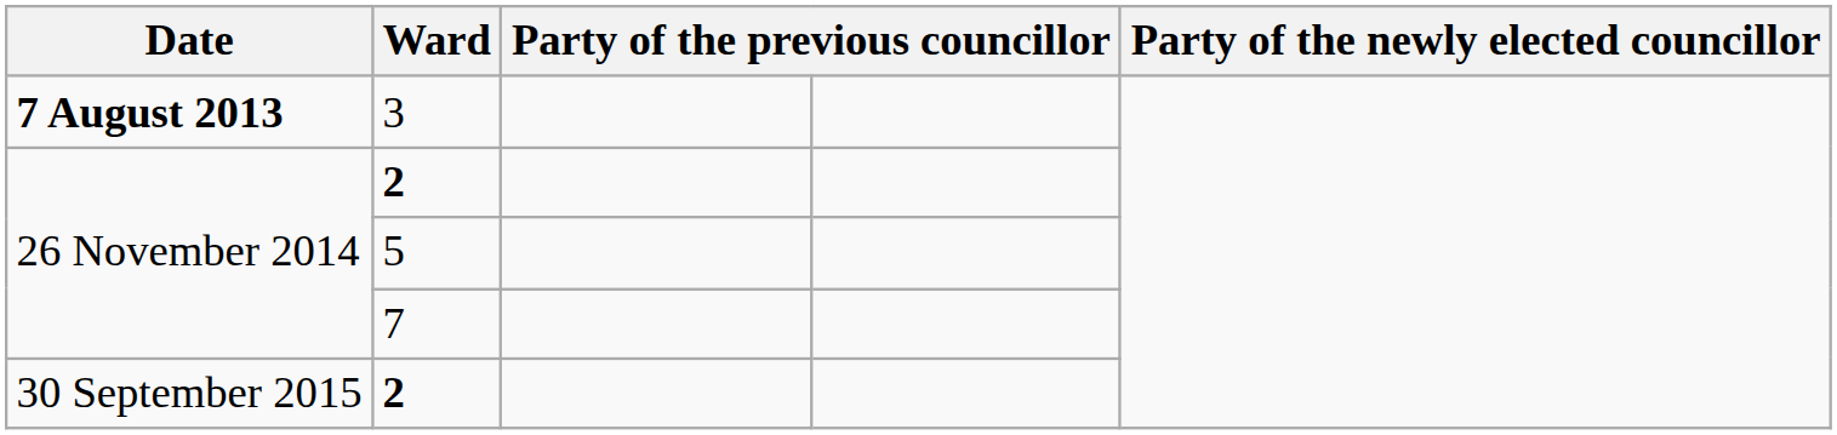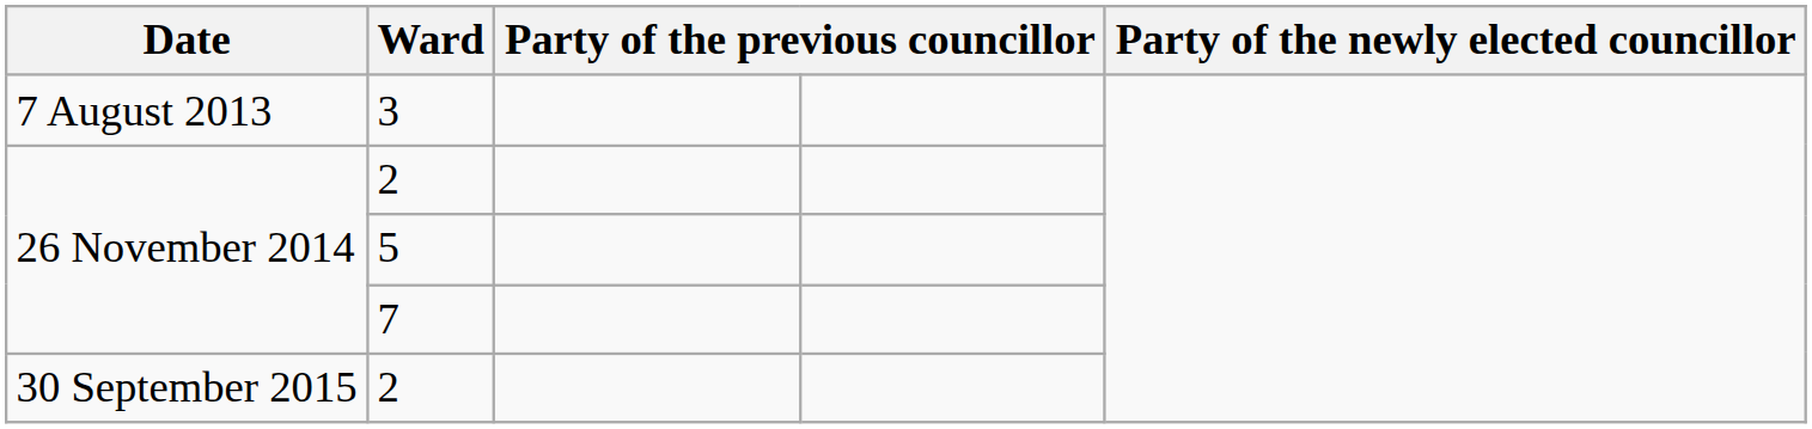3 | Date: bold -> normal
26 November 2014 / 2 | Ward: bold -> normal
30 September 2015 / 2 | Ward: bold -> normal
